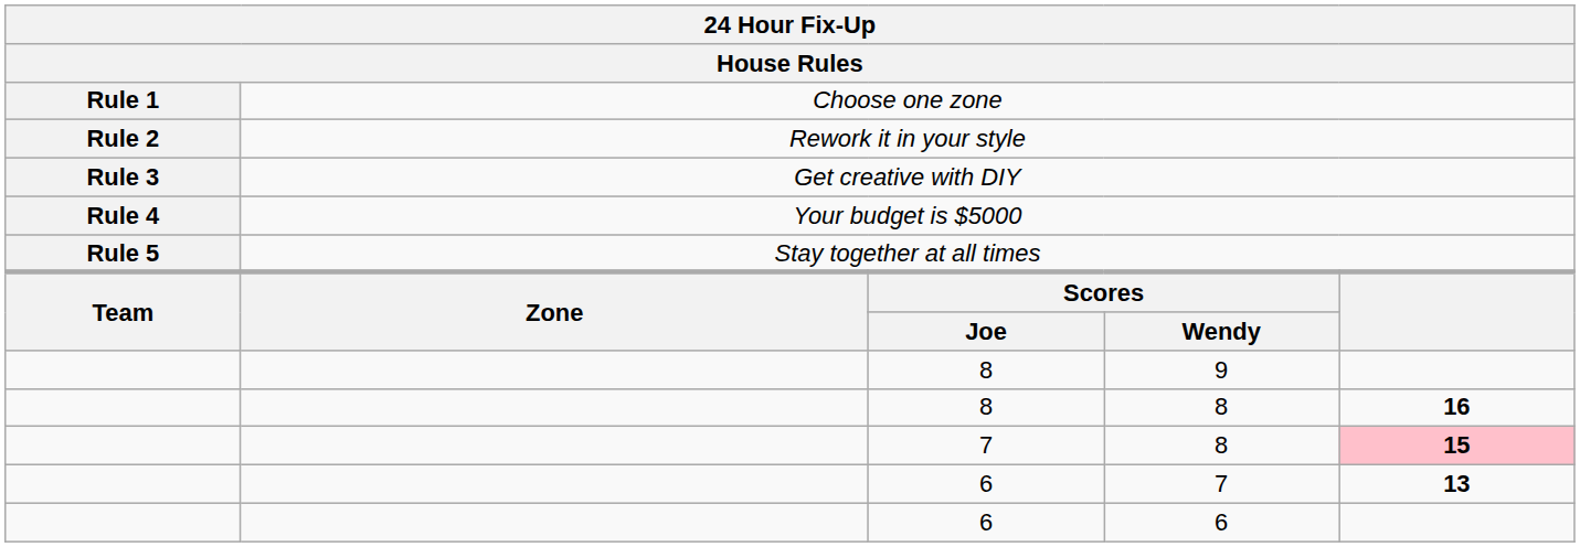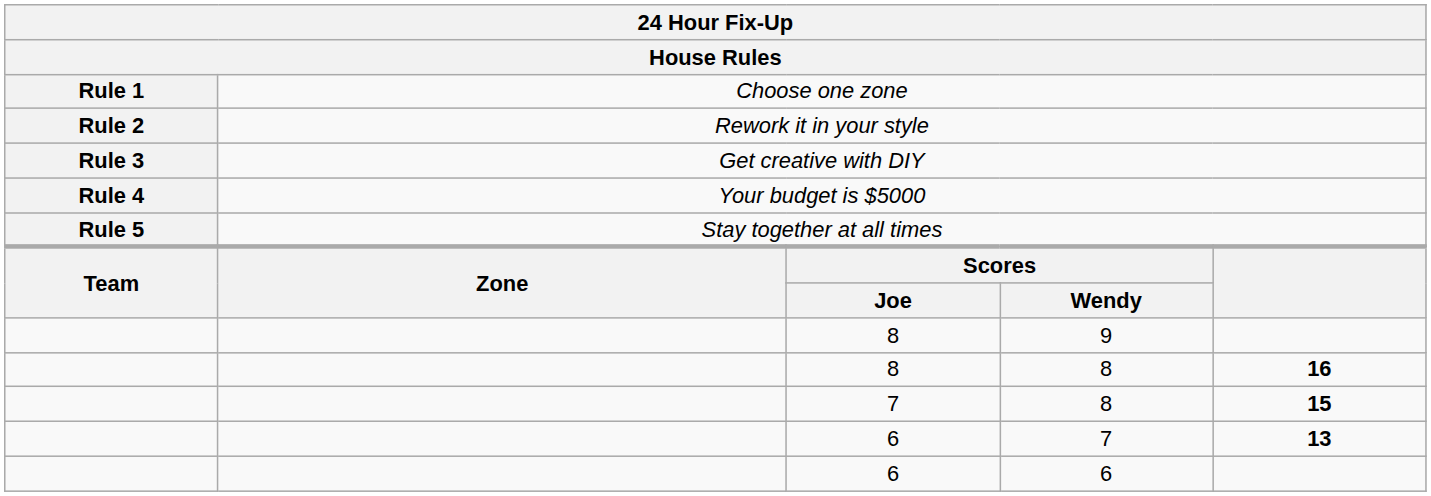7 / 8 | column 5: pink background -> no background
